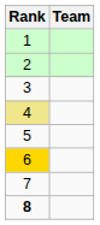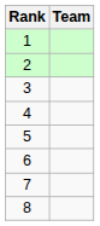4 | Rank: khaki background -> no background
6 | Rank: gold background -> no background
8 | Rank: bold -> normal
